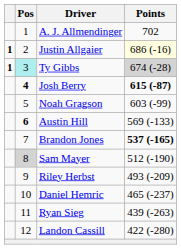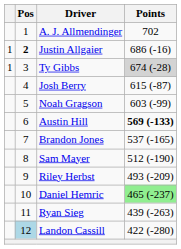Justin Allgaier | column 1: bold -> normal
Justin Allgaier | Pos: normal -> bold
Justin Allgaier | Points: lightyellow background -> no background
Ty Gibbs | column 1: bold -> normal
Ty Gibbs | Pos: paleturquoise background -> no background
Josh Berry | Pos: bold -> normal
Josh Berry | Points: bold -> normal
Austin Hill | Pos: bold -> normal
Austin Hill | Points: normal -> bold
Brandon Jones | Points: bold -> normal
Sam Mayer | Pos: lightgrey background -> no background
Daniel Hemric | Points: no background -> lightgreen background
Landon Cassill | Pos: no background -> lightblue background
